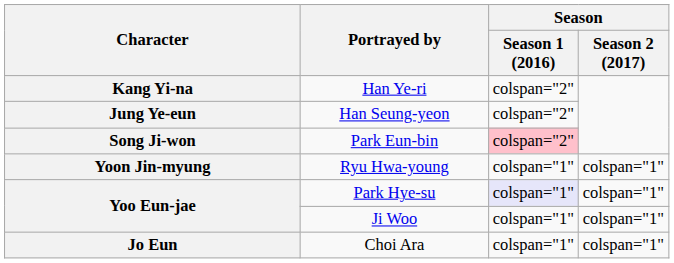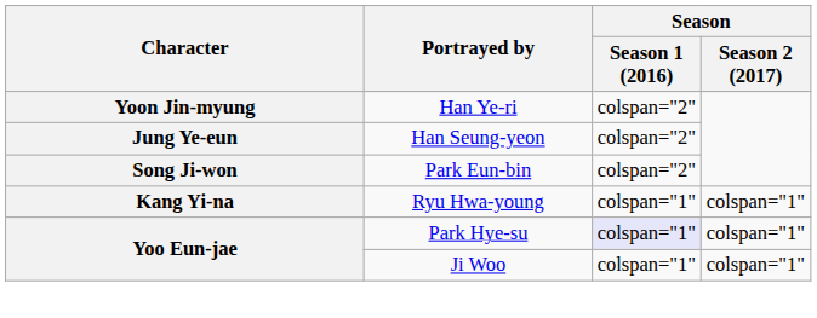Han Ye-ri | Character: Kang Yi-na -> Yoon Jin-myung
Park Eun-bin | Season / Season 1 (2016): pink background -> no background
Ryu Hwa-young | Character: Yoon Jin-myung -> Kang Yi-na
- row: Jo Eun | Choi Ara | colspan="1" | colspan="1"
